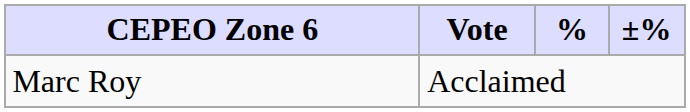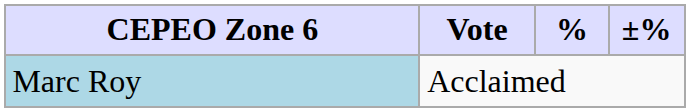Marc Roy | CEPEO Zone 6: no background -> lightblue background
